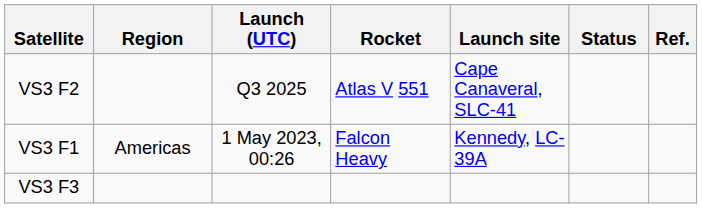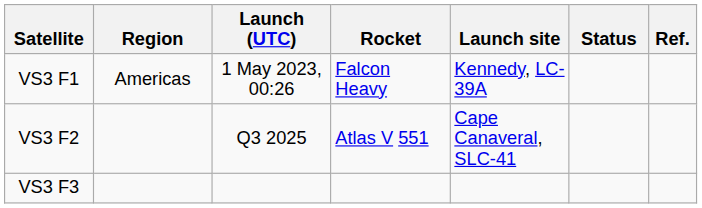rows swapped: VS3 F1 <-> VS3 F2
